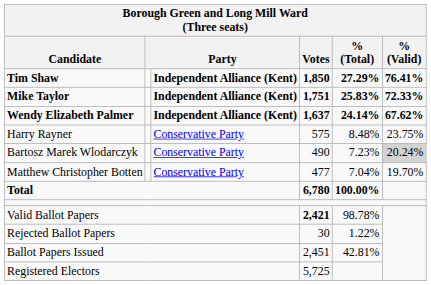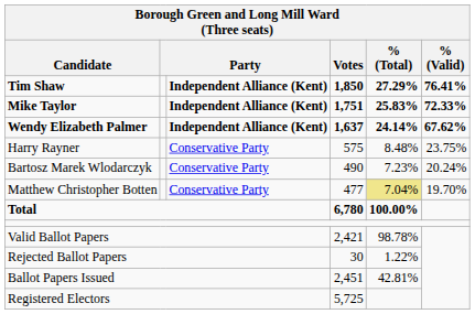Bartosz Marek Wlodarczyk | % (Valid): lightgrey background -> no background
Matthew Christopher Botten | % (Total): no background -> khaki background
Valid Ballot Papers | Votes: bold -> normal
